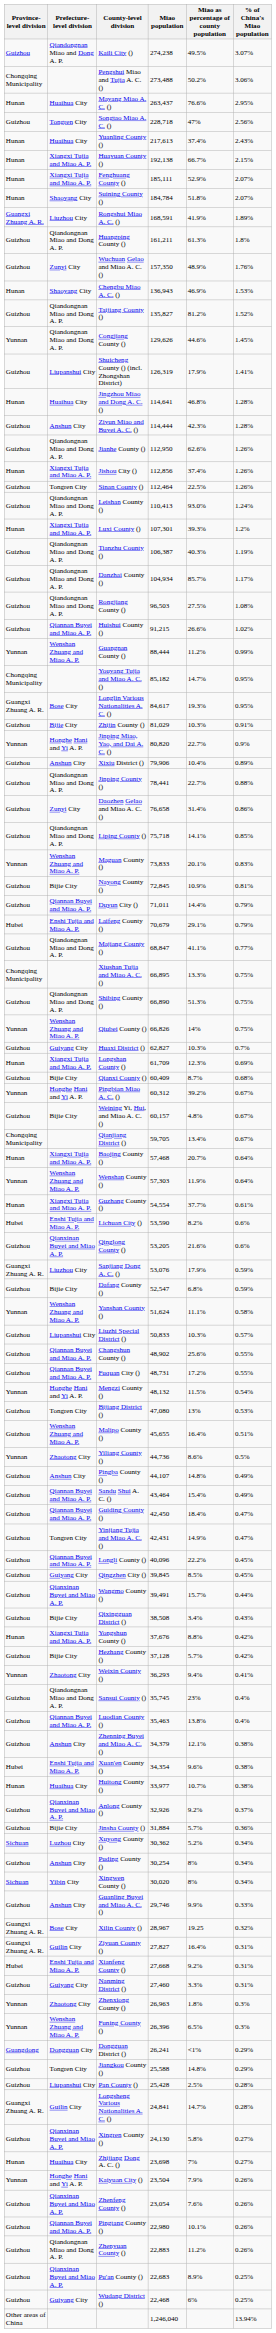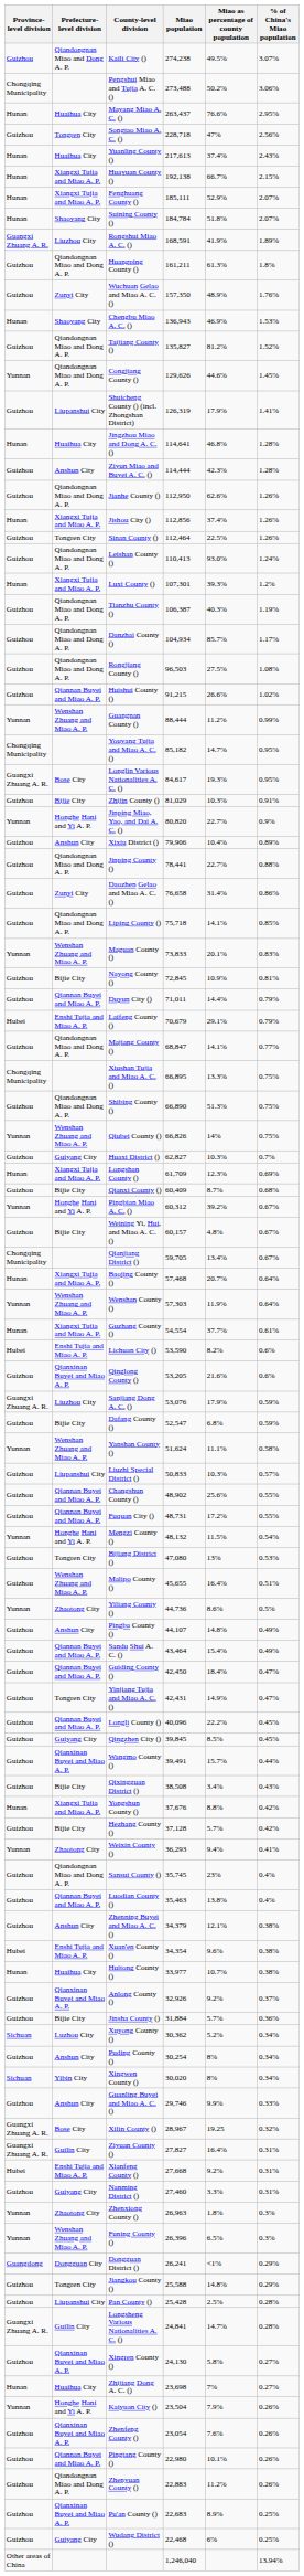Majiang County () | Miao as percentage of county population: 41.1% -> 14.1%
